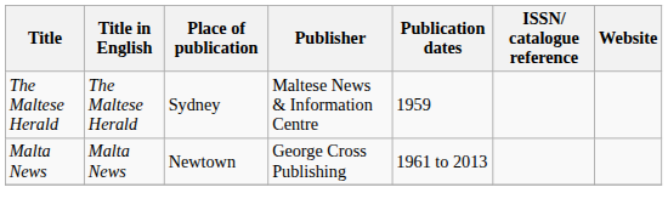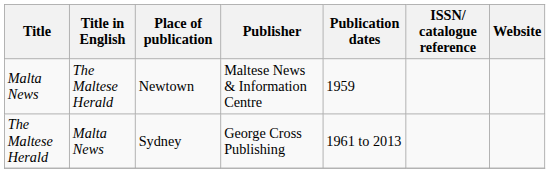row 2 | Title: The Maltese Herald -> Malta News
row 2 | Place of publication: Sydney -> Newtown
row 3 | Title: Malta News -> The Maltese Herald
row 3 | Place of publication: Newtown -> Sydney
